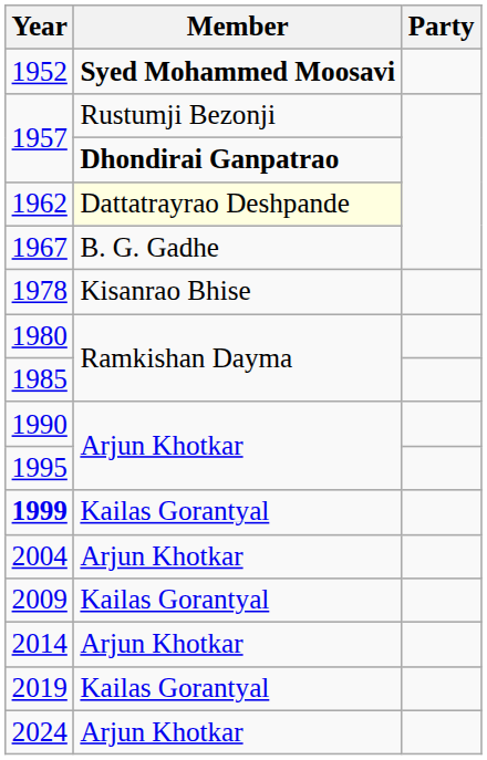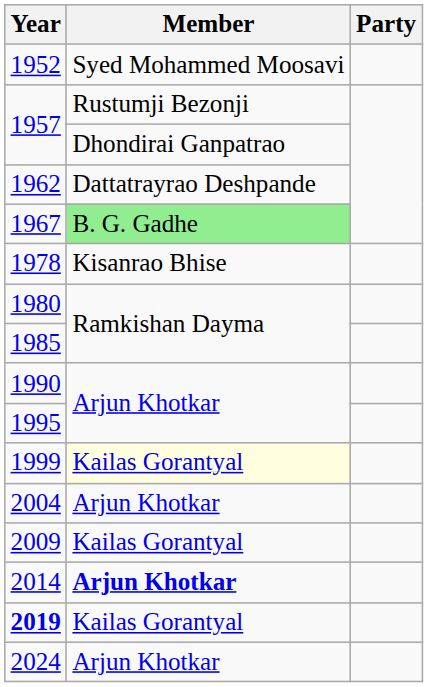1952 | Member: bold -> normal
1957 / Dhondirai Ganpatrao | Member: bold -> normal
1962 | Member: lightyellow background -> no background
1967 | Member: no background -> lightgreen background
1999 | Year: bold -> normal
1999 | Member: no background -> lightyellow background
2014 | Member: normal -> bold
2019 | Year: normal -> bold
